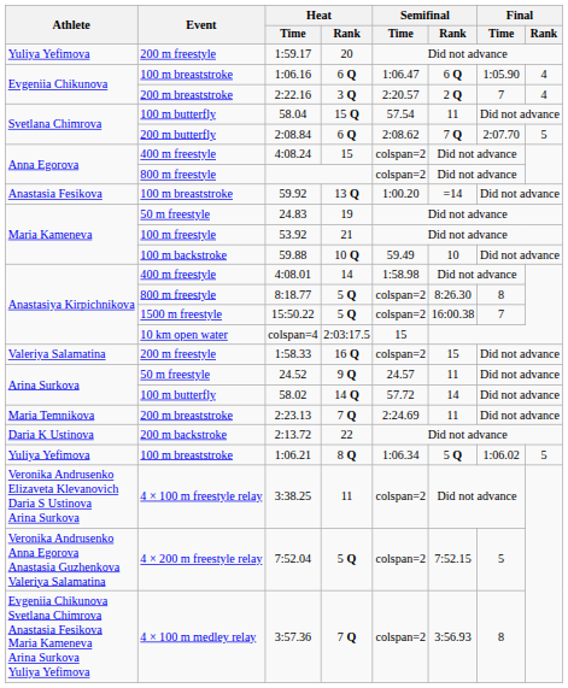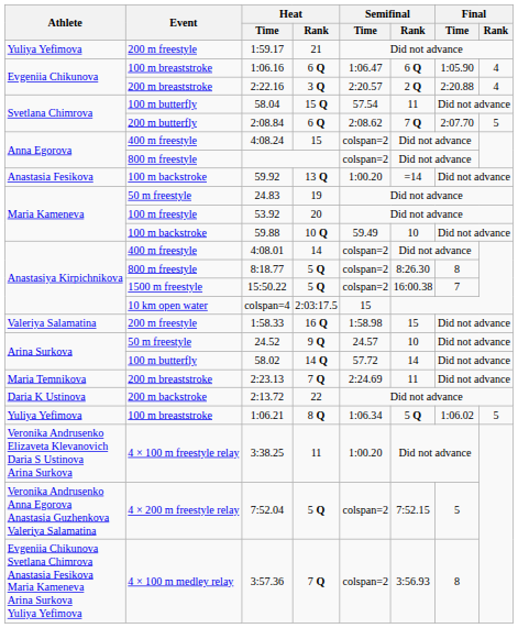1:59.17 | Heat / Rank: 20 -> 21
2:22.16 | Final / Time: 7 -> 2:20.88
59.92 | Event: 100 m breaststroke -> 100 m backstroke
53.92 | Heat / Rank: 21 -> 20
4:08.01 | Semifinal / Time: 1:58.98 -> colspan=2
1:58.33 | Semifinal / Time: colspan=2 -> 1:58.98
24.52 | Semifinal / Rank: 11 -> 10
3:38.25 | Semifinal / Time: colspan=2 -> 1:00.20
